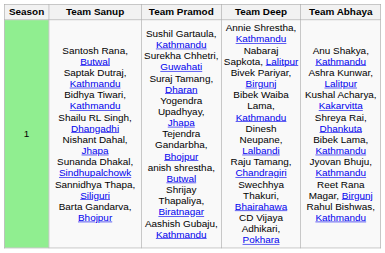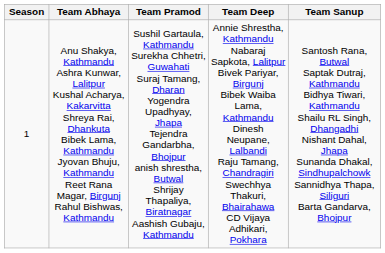columns swapped: Team Sanup <-> Team Abhaya
row 2 | Season: lightgreen background -> no background
